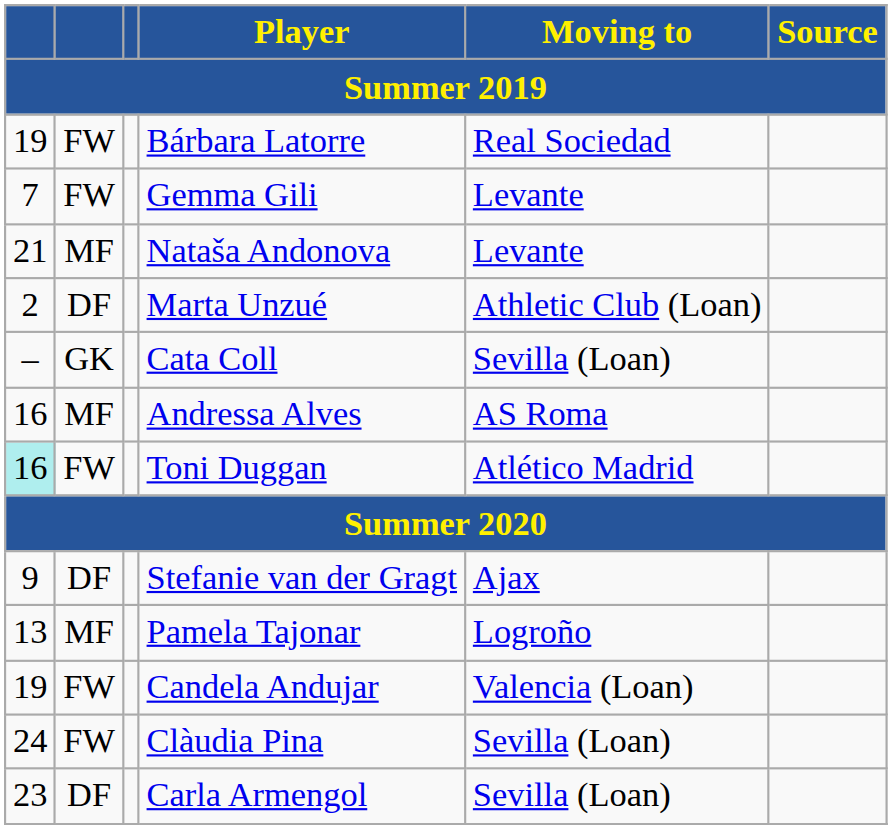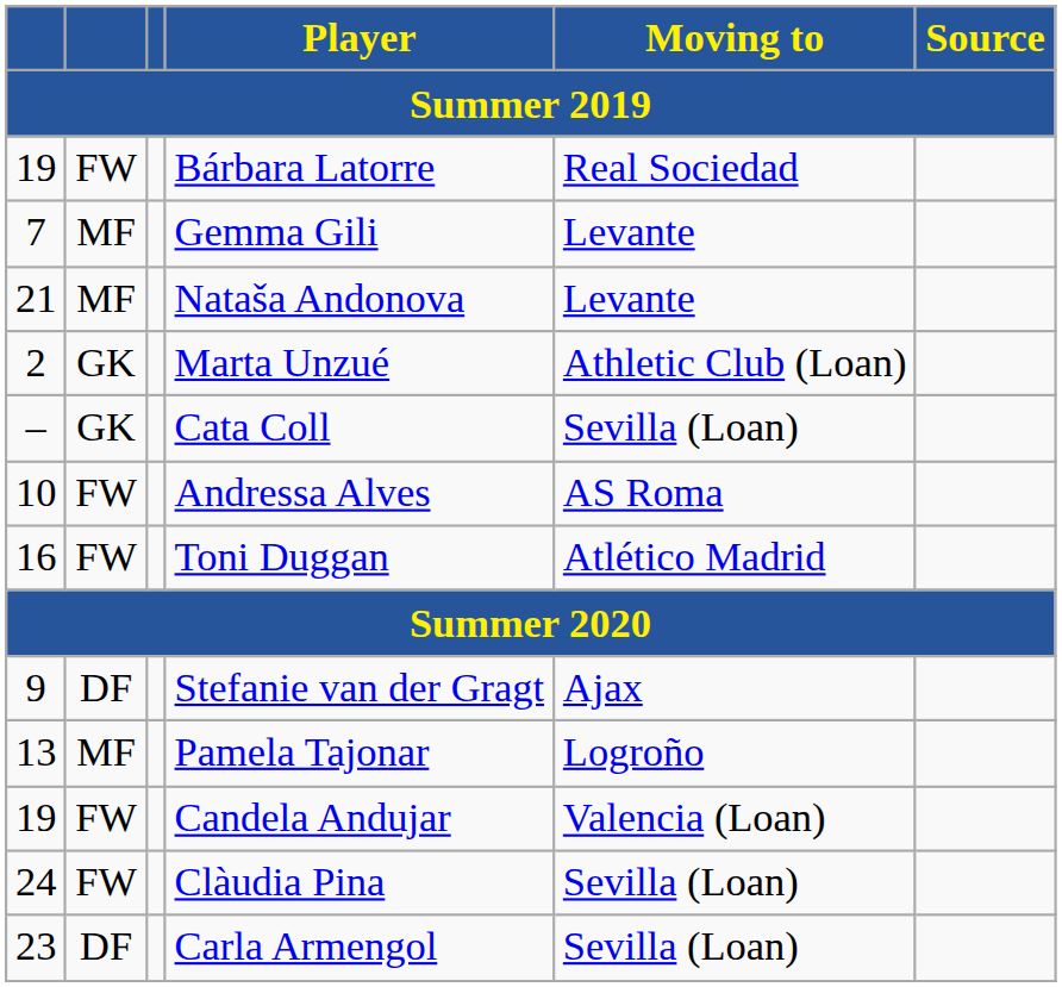Gemma Gili | column 2: FW -> MF
Marta Unzué | column 2: DF -> GK
Andressa Alves | column 1: 16 -> 10
Andressa Alves | column 2: MF -> FW
Toni Duggan | column 1: paleturquoise background -> no background
